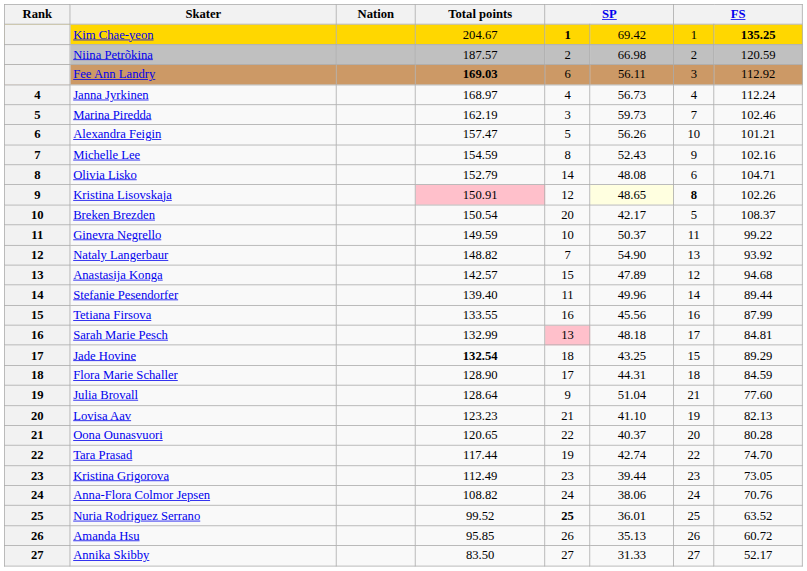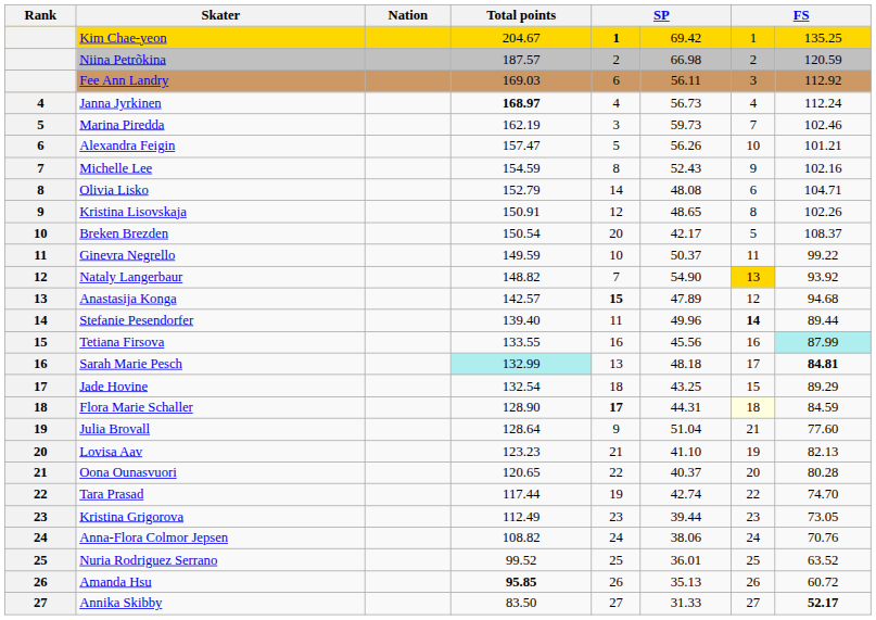Kim Chae-yeon | column 8: bold -> normal
Fee Ann Landry | Total points: bold -> normal
Janna Jyrkinen | Total points: normal -> bold
Kristina Lisovskaja | Total points: pink background -> no background
Kristina Lisovskaja | column 6: lightyellow background -> no background
Kristina Lisovskaja | column 7: bold -> normal
Nataly Langerbaur | column 7: no background -> gold background
Anastasija Konga | column 5: normal -> bold
Stefanie Pesendorfer | column 7: normal -> bold
Tetiana Firsova | column 8: no background -> paleturquoise background
Sarah Marie Pesch | Total points: no background -> paleturquoise background
Sarah Marie Pesch | column 5: pink background -> no background
Sarah Marie Pesch | column 8: normal -> bold
Jade Hovine | Total points: bold -> normal
Flora Marie Schaller | column 5: normal -> bold
Flora Marie Schaller | column 7: no background -> lightyellow background
Nuria Rodriguez Serrano | column 5: bold -> normal
Amanda Hsu | Total points: normal -> bold
Annika Skibby | column 8: normal -> bold
